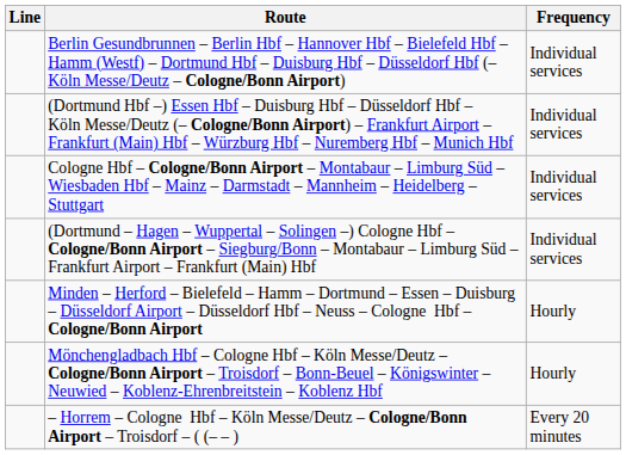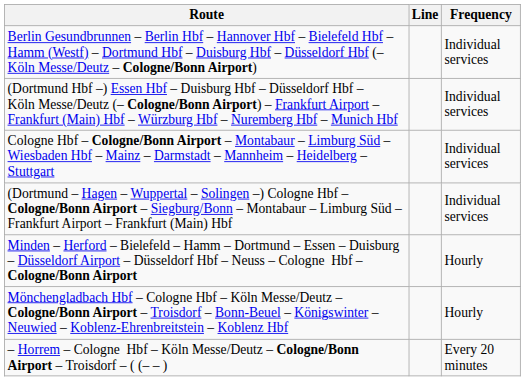columns swapped: Line <-> Route
